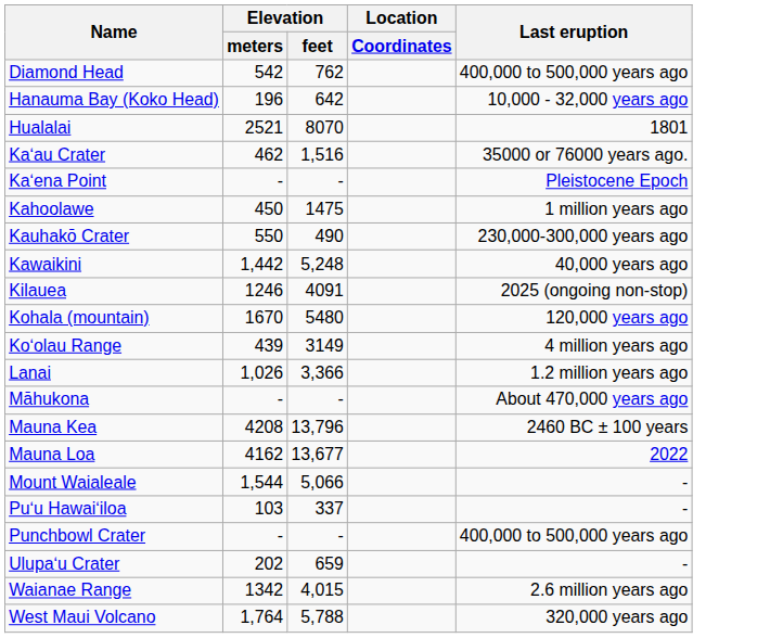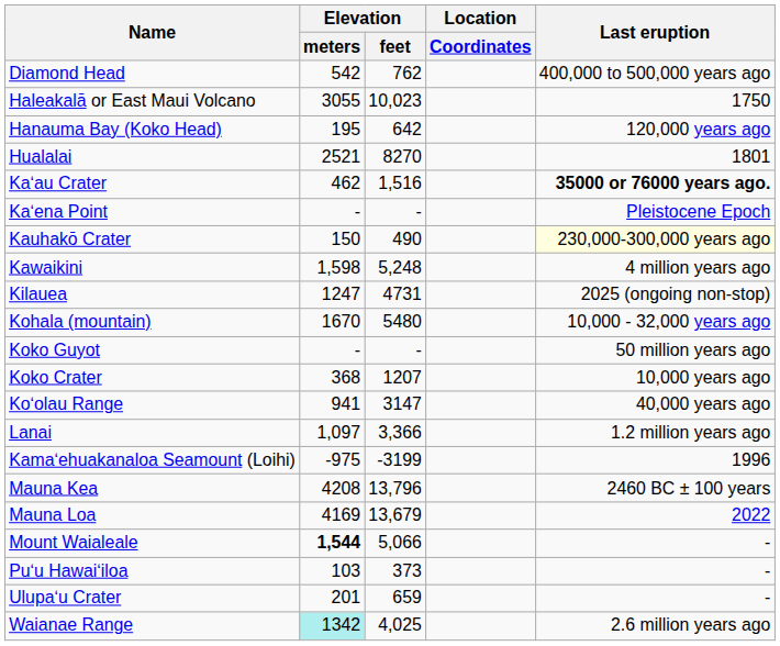+ row: Haleakalā or East Maui Volcano | 3055 | 10,023 | 1750
Hanauma Bay (Koko Head) | Elevation / meters: 196 -> 195
Hanauma Bay (Koko Head) | Last eruption: 10,000 - 32,000 years ago -> 120,000 years ago
Hualalai | Elevation / feet: 8070 -> 8270
Kaʻau Crater | Last eruption: normal -> bold
- row: Kahoolawe | 450 | 1475 | 1 million years ago
Kauhakō Crater | Elevation / meters: 550 -> 150
Kauhakō Crater | Last eruption: no background -> lightyellow background
Kawaikini | Elevation / meters: 1,442 -> 1,598
Kawaikini | Last eruption: 40,000 years ago -> 4 million years ago
Kilauea | Elevation / meters: 1246 -> 1247
Kilauea | Elevation / feet: 4091 -> 4731
Kohala (mountain) | Last eruption: 120,000 years ago -> 10,000 - 32,000 years ago
+ row: Koko Guyot | - | - | 50 million years ago
+ row: Koko Crater | 368 | 1207 | 10,000 years ago
Koʻolau Range | Elevation / meters: 439 -> 941
Koʻolau Range | Elevation / feet: 3149 -> 3147
Koʻolau Range | Last eruption: 4 million years ago -> 40,000 years ago
Lanai | Elevation / meters: 1,026 -> 1,097
+ row: Kamaʻehuakanaloa Seamount (Loihi) | -975 | -3199 | 1996
- row: Māhukona | - | - | About 470,000 years ago
Mauna Loa | Elevation / meters: 4162 -> 4169
Mauna Loa | Elevation / feet: 13,677 -> 13,679
Mount Waialeale | Elevation / meters: normal -> bold
Puʻu Hawaiʻiloa | Elevation / feet: 337 -> 373
- row: Punchbowl Crater | - | - | 400,000 to 500,000 years ago
Ulupaʻu Crater | Elevation / meters: 202 -> 201
Waianae Range | Elevation / meters: no background -> paleturquoise background
Waianae Range | Elevation / feet: 4,015 -> 4,025
- row: West Maui Volcano | 1,764 | 5,788 | 320,000 years ago
